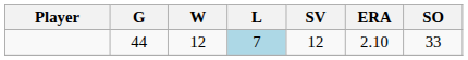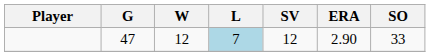row 2 | G: 44 -> 47
row 2 | ERA: 2.10 -> 2.90
